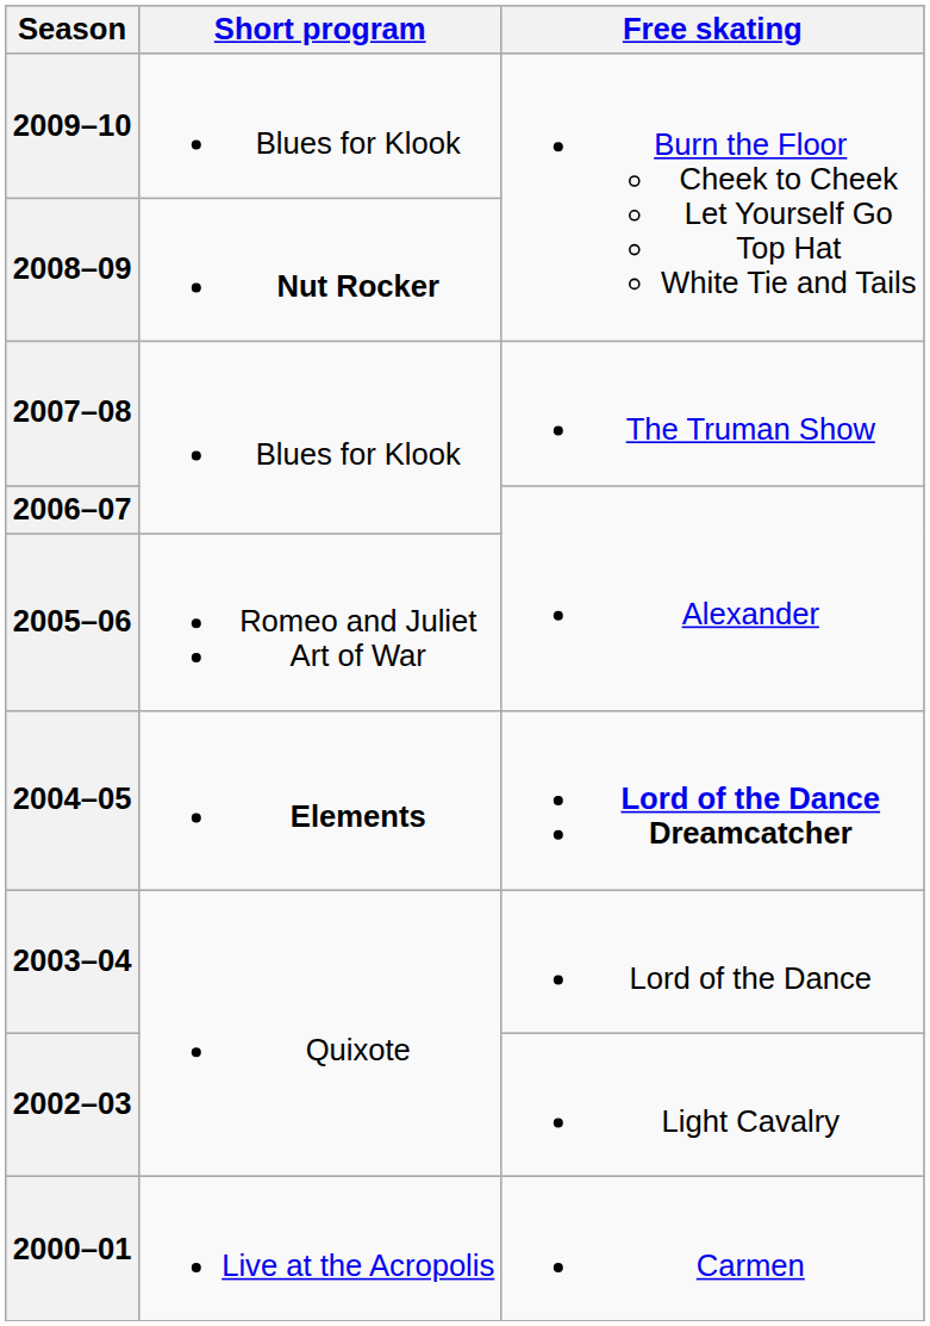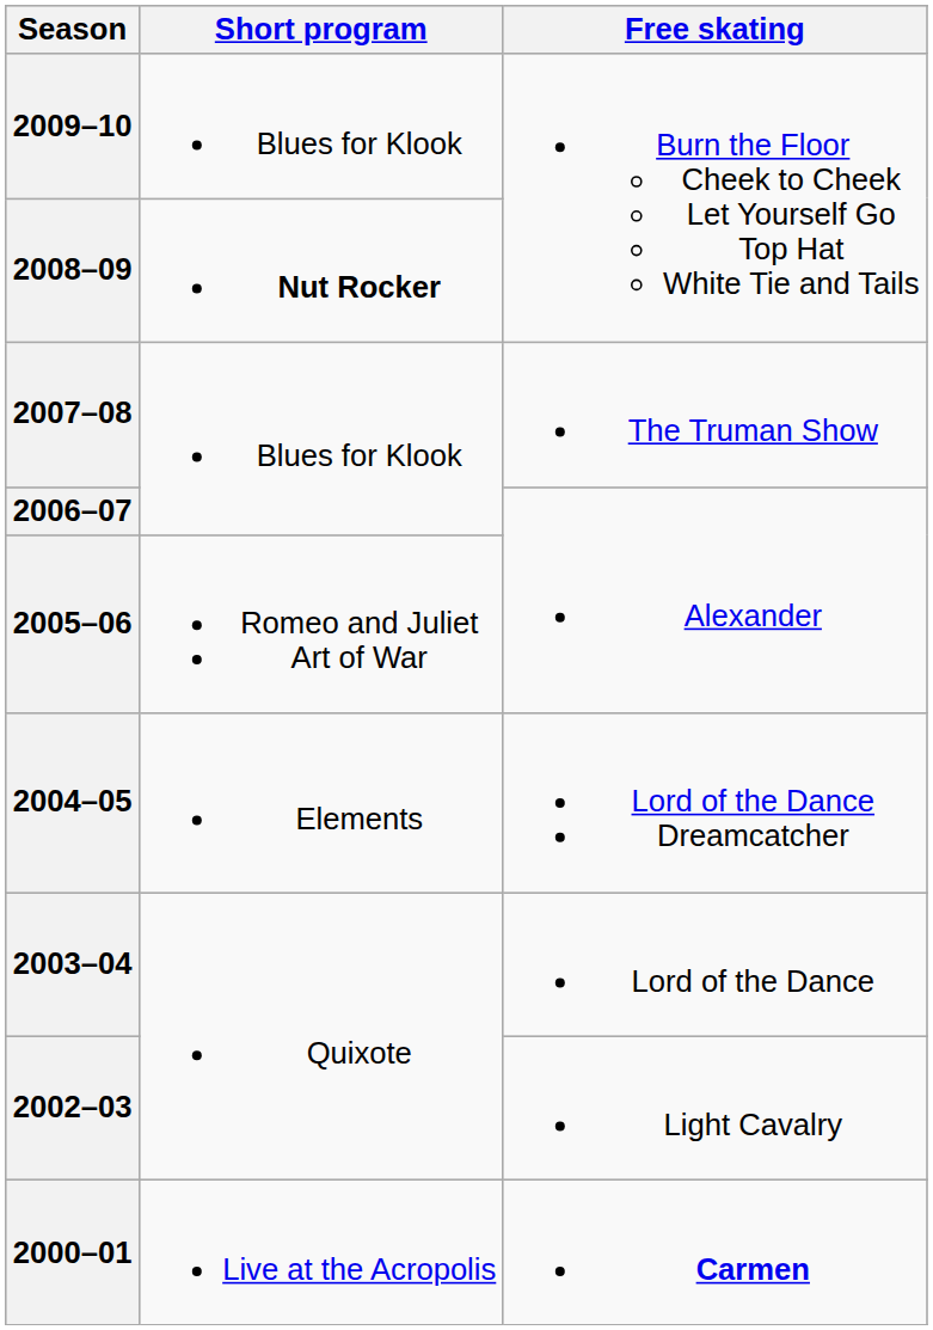2004–05 | Short program: bold -> normal
2004–05 | Free skating: bold -> normal
2000–01 | Free skating: normal -> bold
